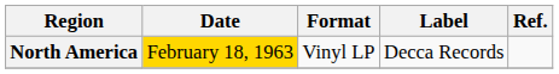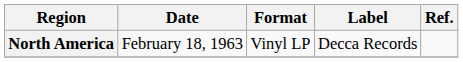North America | Date: gold background -> no background
